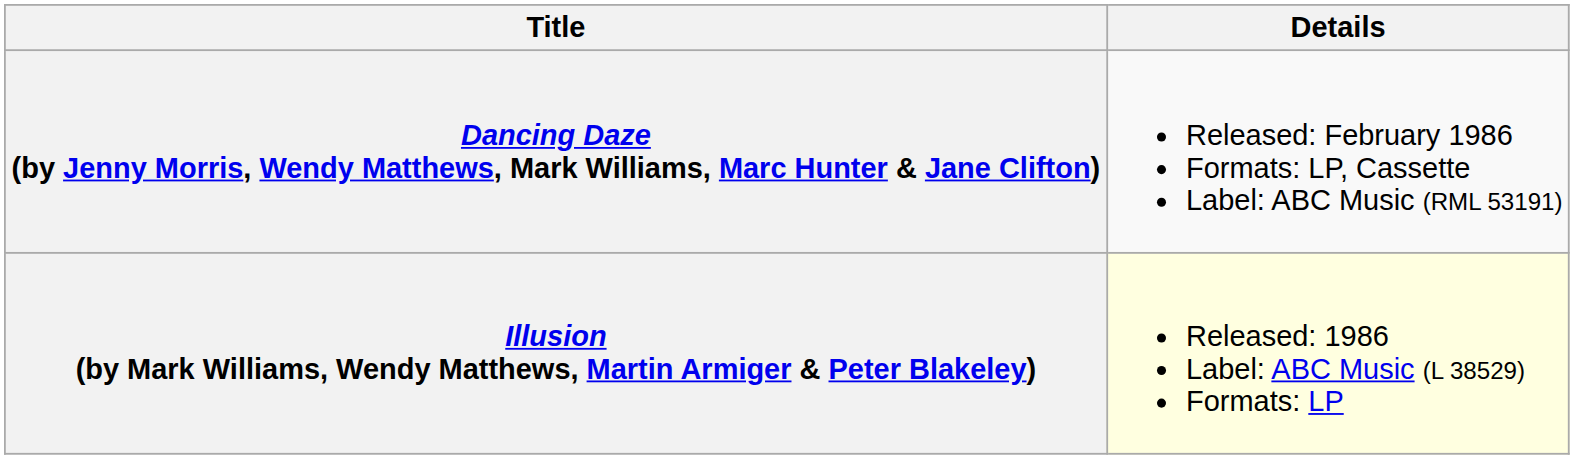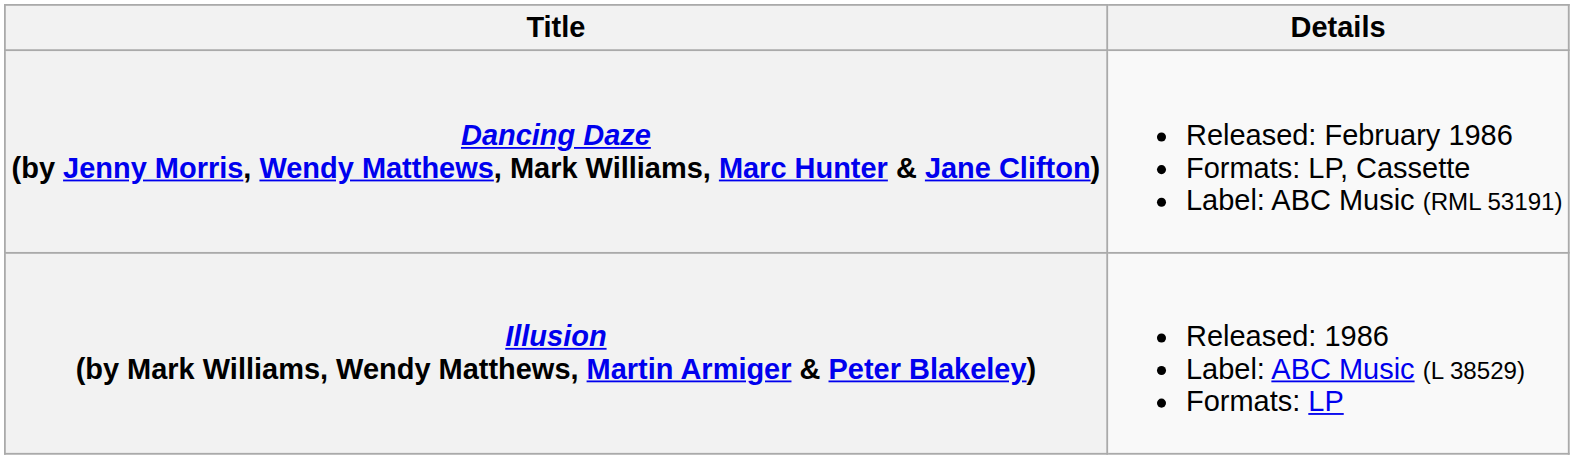row 3 | Details: lightyellow background -> no background
